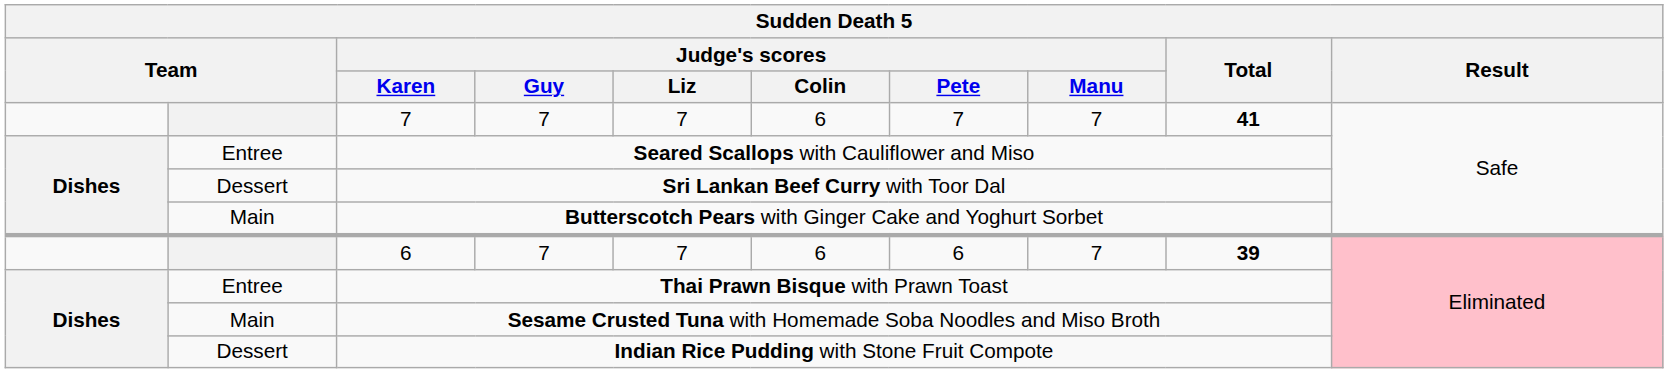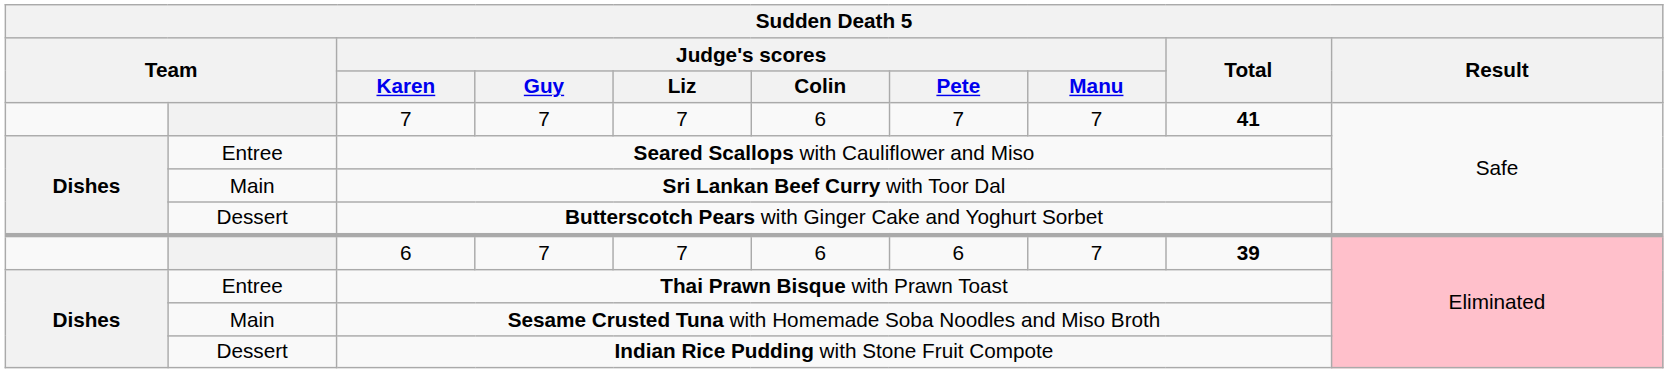Sri Lankan Beef Curry with Toor Dal | column 2: Dessert -> Main
Butterscotch Pears with Ginger Cake and Yoghurt Sorbet | column 2: Main -> Dessert
